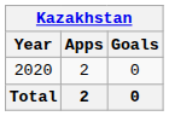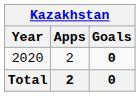2020 | Goals: normal -> bold
